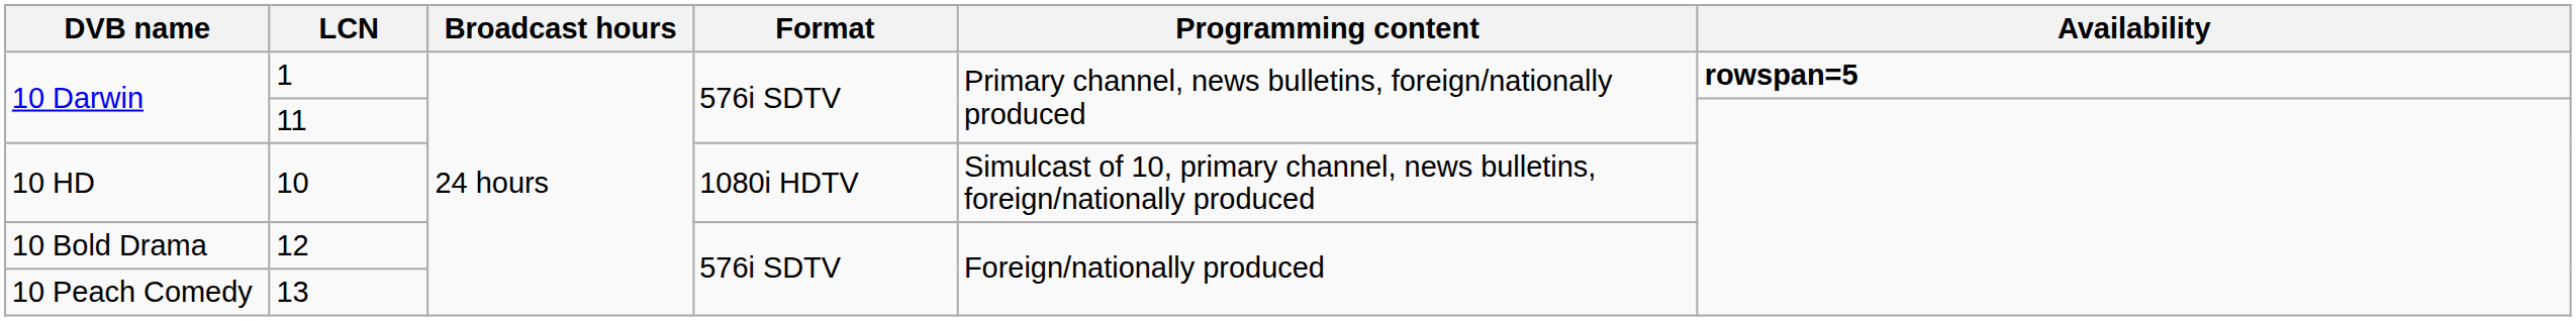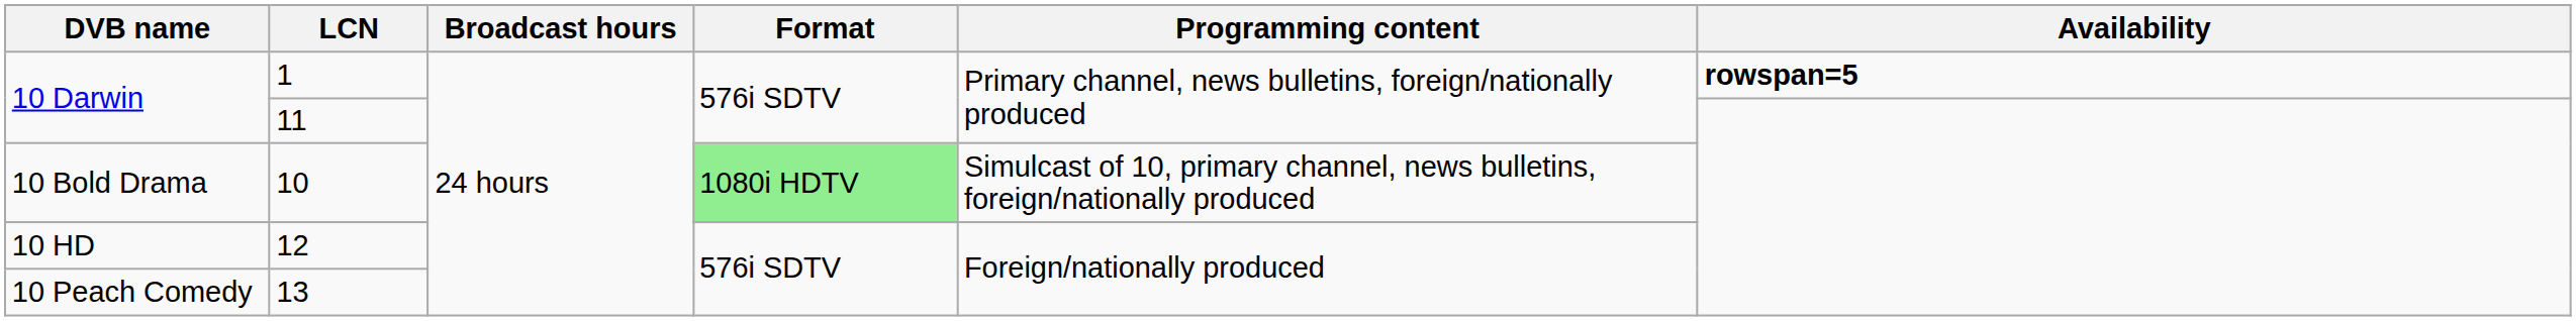10 | DVB name: 10 HD -> 10 Bold Drama
10 | Format: no background -> lightgreen background
12 | DVB name: 10 Bold Drama -> 10 HD
